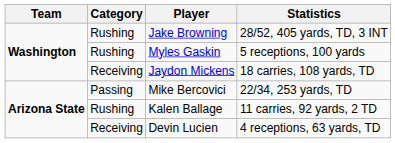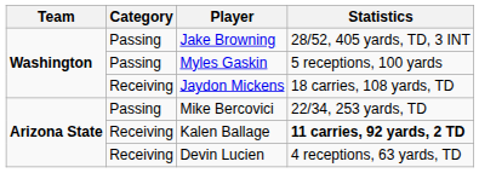Jake Browning | Category: Rushing -> Passing
Myles Gaskin | Category: Rushing -> Passing
Kalen Ballage | Category: Rushing -> Receiving
Kalen Ballage | Statistics: normal -> bold
